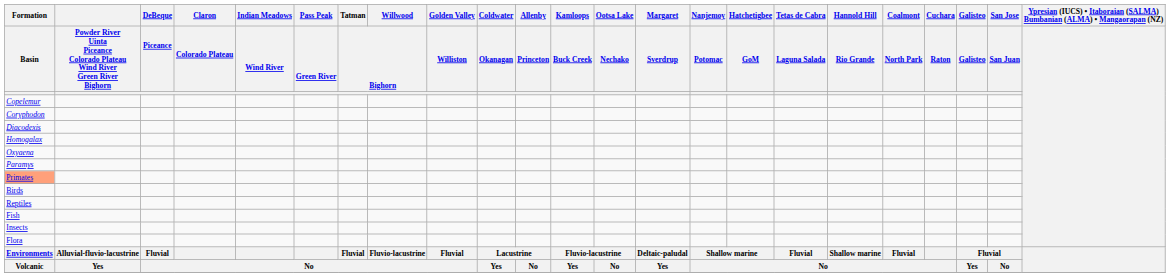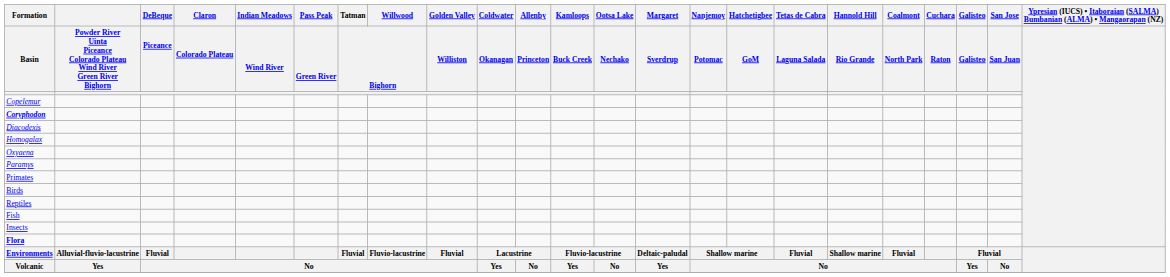Coryphodon | Formation / Basin: normal -> bold
Primates | Formation / Basin: lightsalmon background -> no background
Flora | Formation / Basin: normal -> bold
